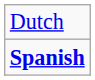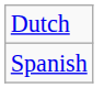row 2 | column 1: bold -> normal
